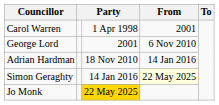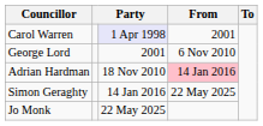Carol Warren | column 3: no background -> lavender background
Adrian Hardman | From: no background -> pink background
Simon Geraghty | From: lightyellow background -> no background
Jo Monk | column 3: gold background -> no background
